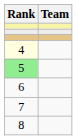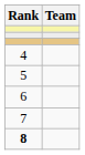row 5 | Rank: lightyellow background -> no background
row 6 | Rank: lightgreen background -> no background
row 9 | Rank: normal -> bold
